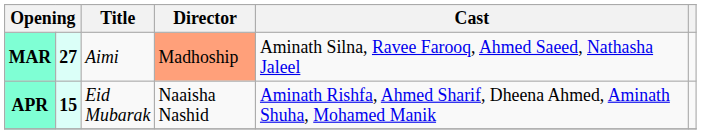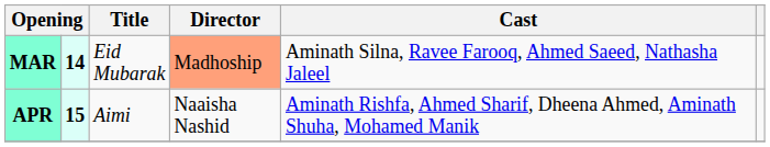MAR | column 2: 27 -> 14
MAR | Title: Aimi -> Eid Mubarak
APR | Title: Eid Mubarak -> Aimi
